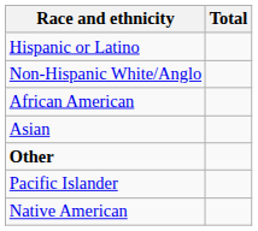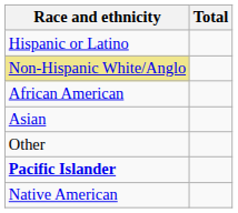Non-Hispanic White/Anglo | Race and ethnicity: no background -> khaki background
Other | Race and ethnicity: bold -> normal
Pacific Islander | Race and ethnicity: normal -> bold
